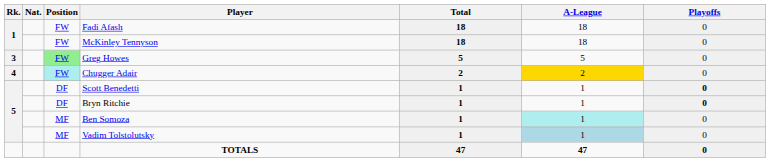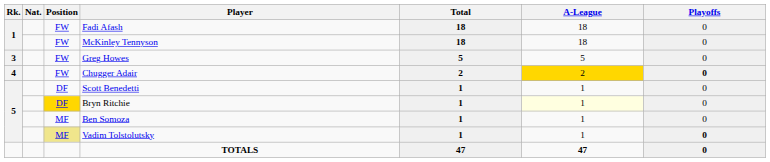Greg Howes | Position: lightgreen background -> no background
Chugger Adair | Position: paleturquoise background -> no background
Chugger Adair | Playoffs: normal -> bold
Scott Benedetti | Playoffs: bold -> normal
Bryn Ritchie | Position: no background -> gold background
Bryn Ritchie | A-League: no background -> lightyellow background
Bryn Ritchie | Playoffs: bold -> normal
Ben Somoza | A-League: paleturquoise background -> no background
Vadim Tolstolutsky | Position: no background -> khaki background
Vadim Tolstolutsky | A-League: lightblue background -> no background
Vadim Tolstolutsky | Playoffs: normal -> bold
